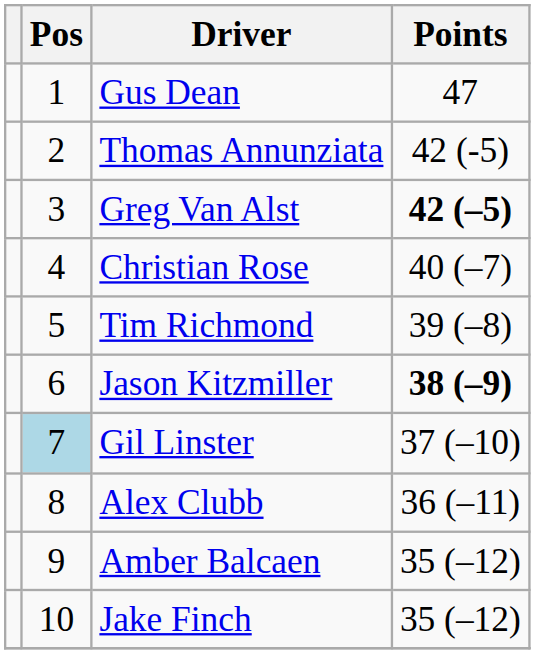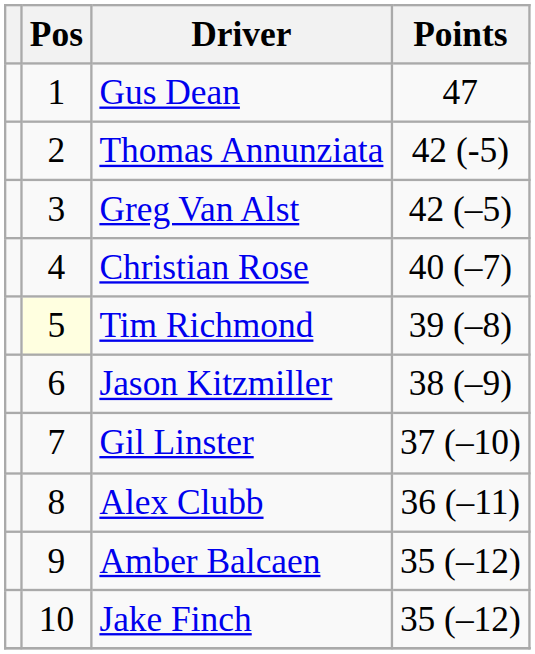Greg Van Alst | Points: bold -> normal
Tim Richmond | Pos: no background -> lightyellow background
Jason Kitzmiller | Points: bold -> normal
Gil Linster | Pos: lightblue background -> no background
